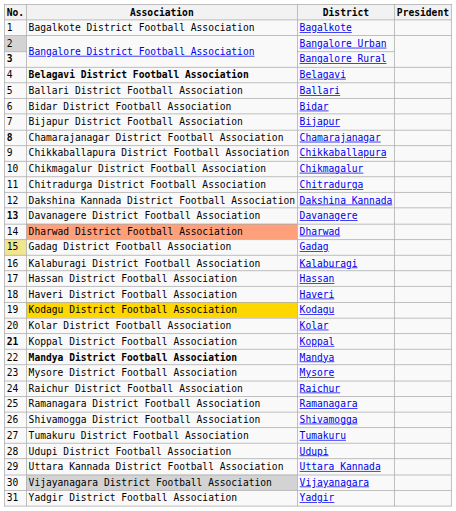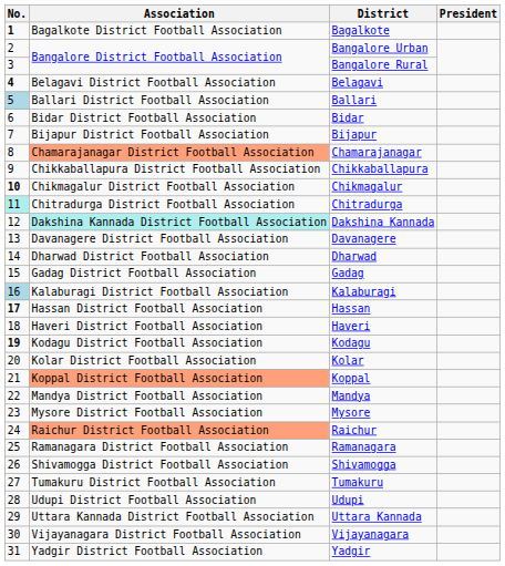Bagalkote | No.: normal -> bold
Bangalore Urban | No.: lightgrey background -> no background
Bangalore Rural | No.: bold -> normal
Belagavi | No.: normal -> bold
Belagavi | Association: bold -> normal
Ballari | No.: no background -> lightblue background
Chamarajanagar | No.: bold -> normal
Chamarajanagar | Association: no background -> lightsalmon background
Chikmagalur | No.: normal -> bold
Chitradurga | No.: no background -> paleturquoise background
Dakshina Kannada | Association: no background -> paleturquoise background
Davanagere | No.: bold -> normal
Dharwad | Association: lightsalmon background -> no background
Gadag | No.: khaki background -> no background
Kalaburagi | No.: no background -> lightblue background
Hassan | No.: normal -> bold
Kodagu | No.: normal -> bold
Kodagu | Association: gold background -> no background
Koppal | No.: bold -> normal
Koppal | Association: no background -> lightsalmon background
Mandya | Association: bold -> normal
Raichur | Association: no background -> lightsalmon background
Vijayanagara | Association: lightgrey background -> no background
